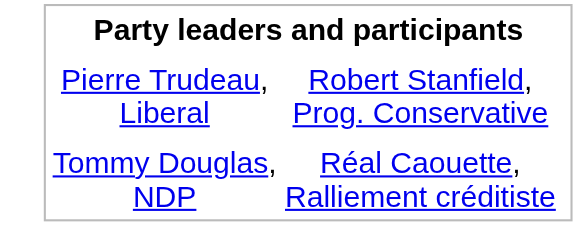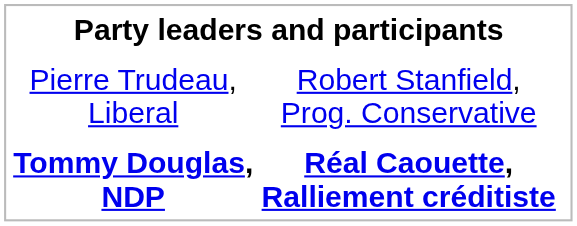Tommy Douglas, NDP | column 1: normal -> bold
Tommy Douglas, NDP | column 2: normal -> bold
